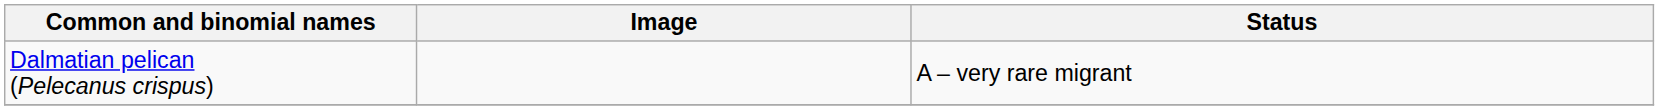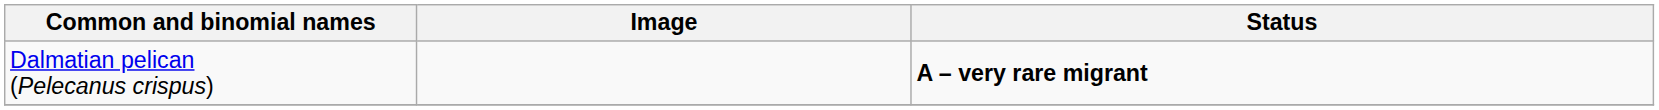Dalmatian pelican (Pelecanus crispus) | Status: normal -> bold
